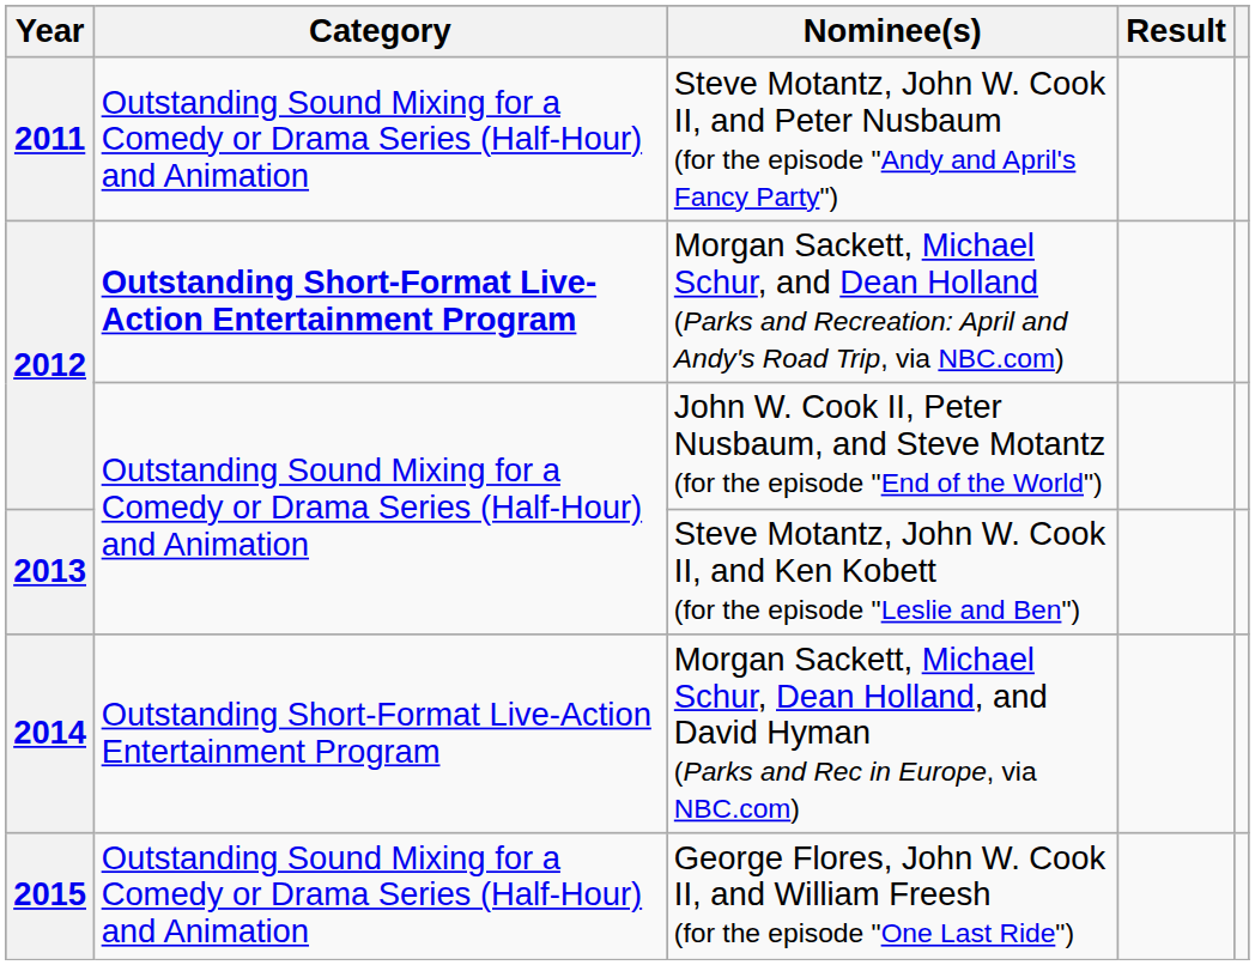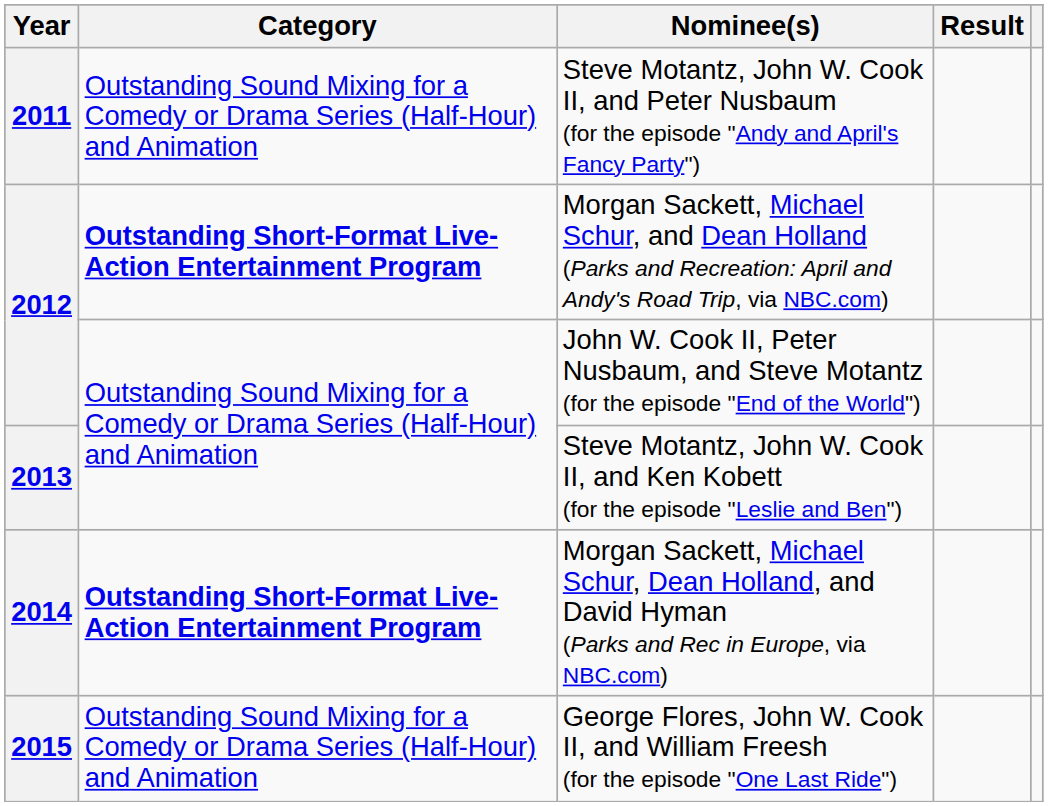row 6 | Category: normal -> bold
